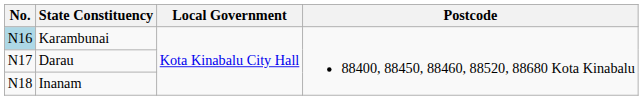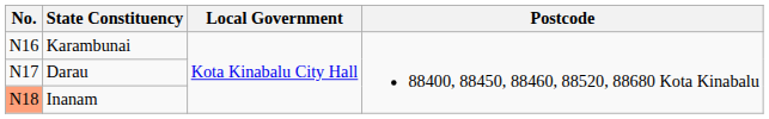Karambunai | No.: lightblue background -> no background
Inanam | No.: no background -> lightsalmon background
